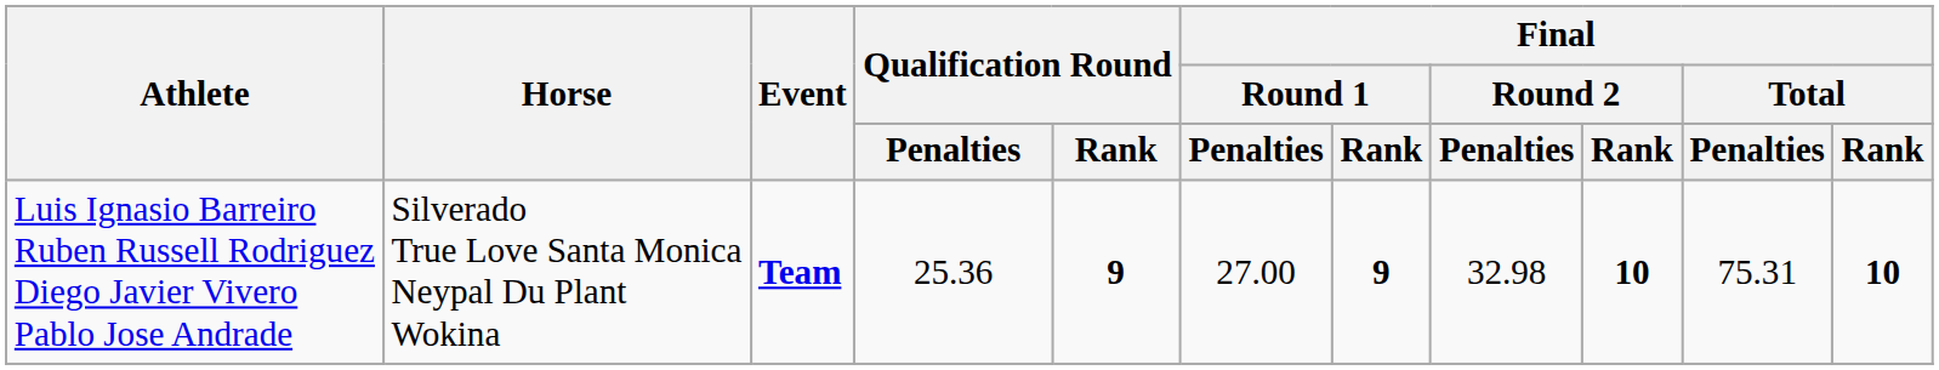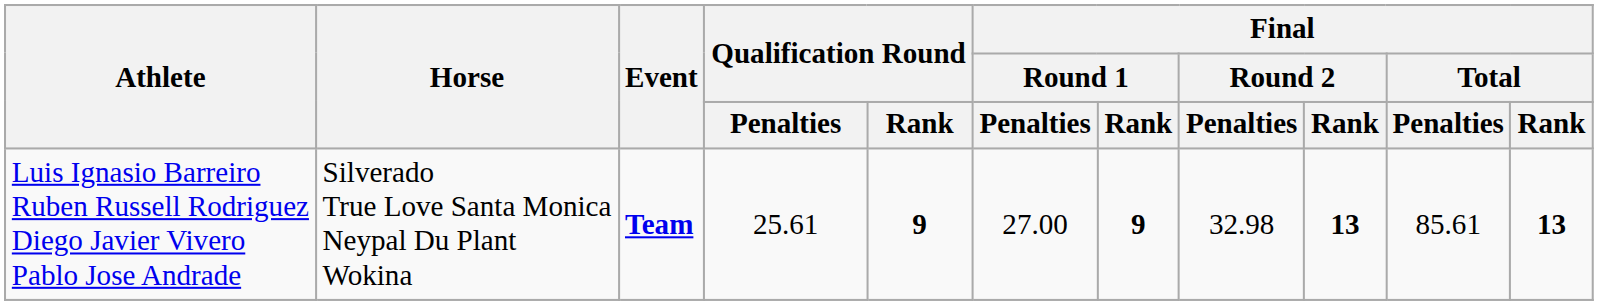row 4 | Qualification Round / Penalties: 25.36 -> 25.61
row 4 | Final / Round 2 / Rank: 10 -> 13
row 4 | Final / Total / Penalties: 75.31 -> 85.61
row 4 | Final / Total / Rank: 10 -> 13
